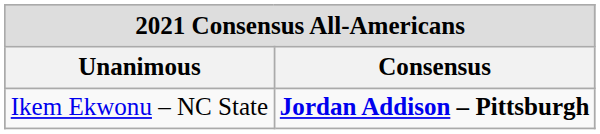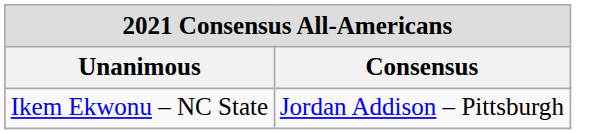Ikem Ekwonu – NC State | Consensus: bold -> normal
